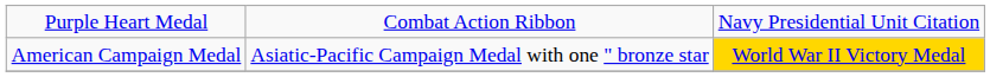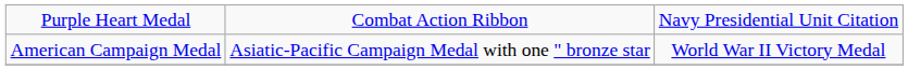American Campaign Medal | column 3: gold background -> no background
